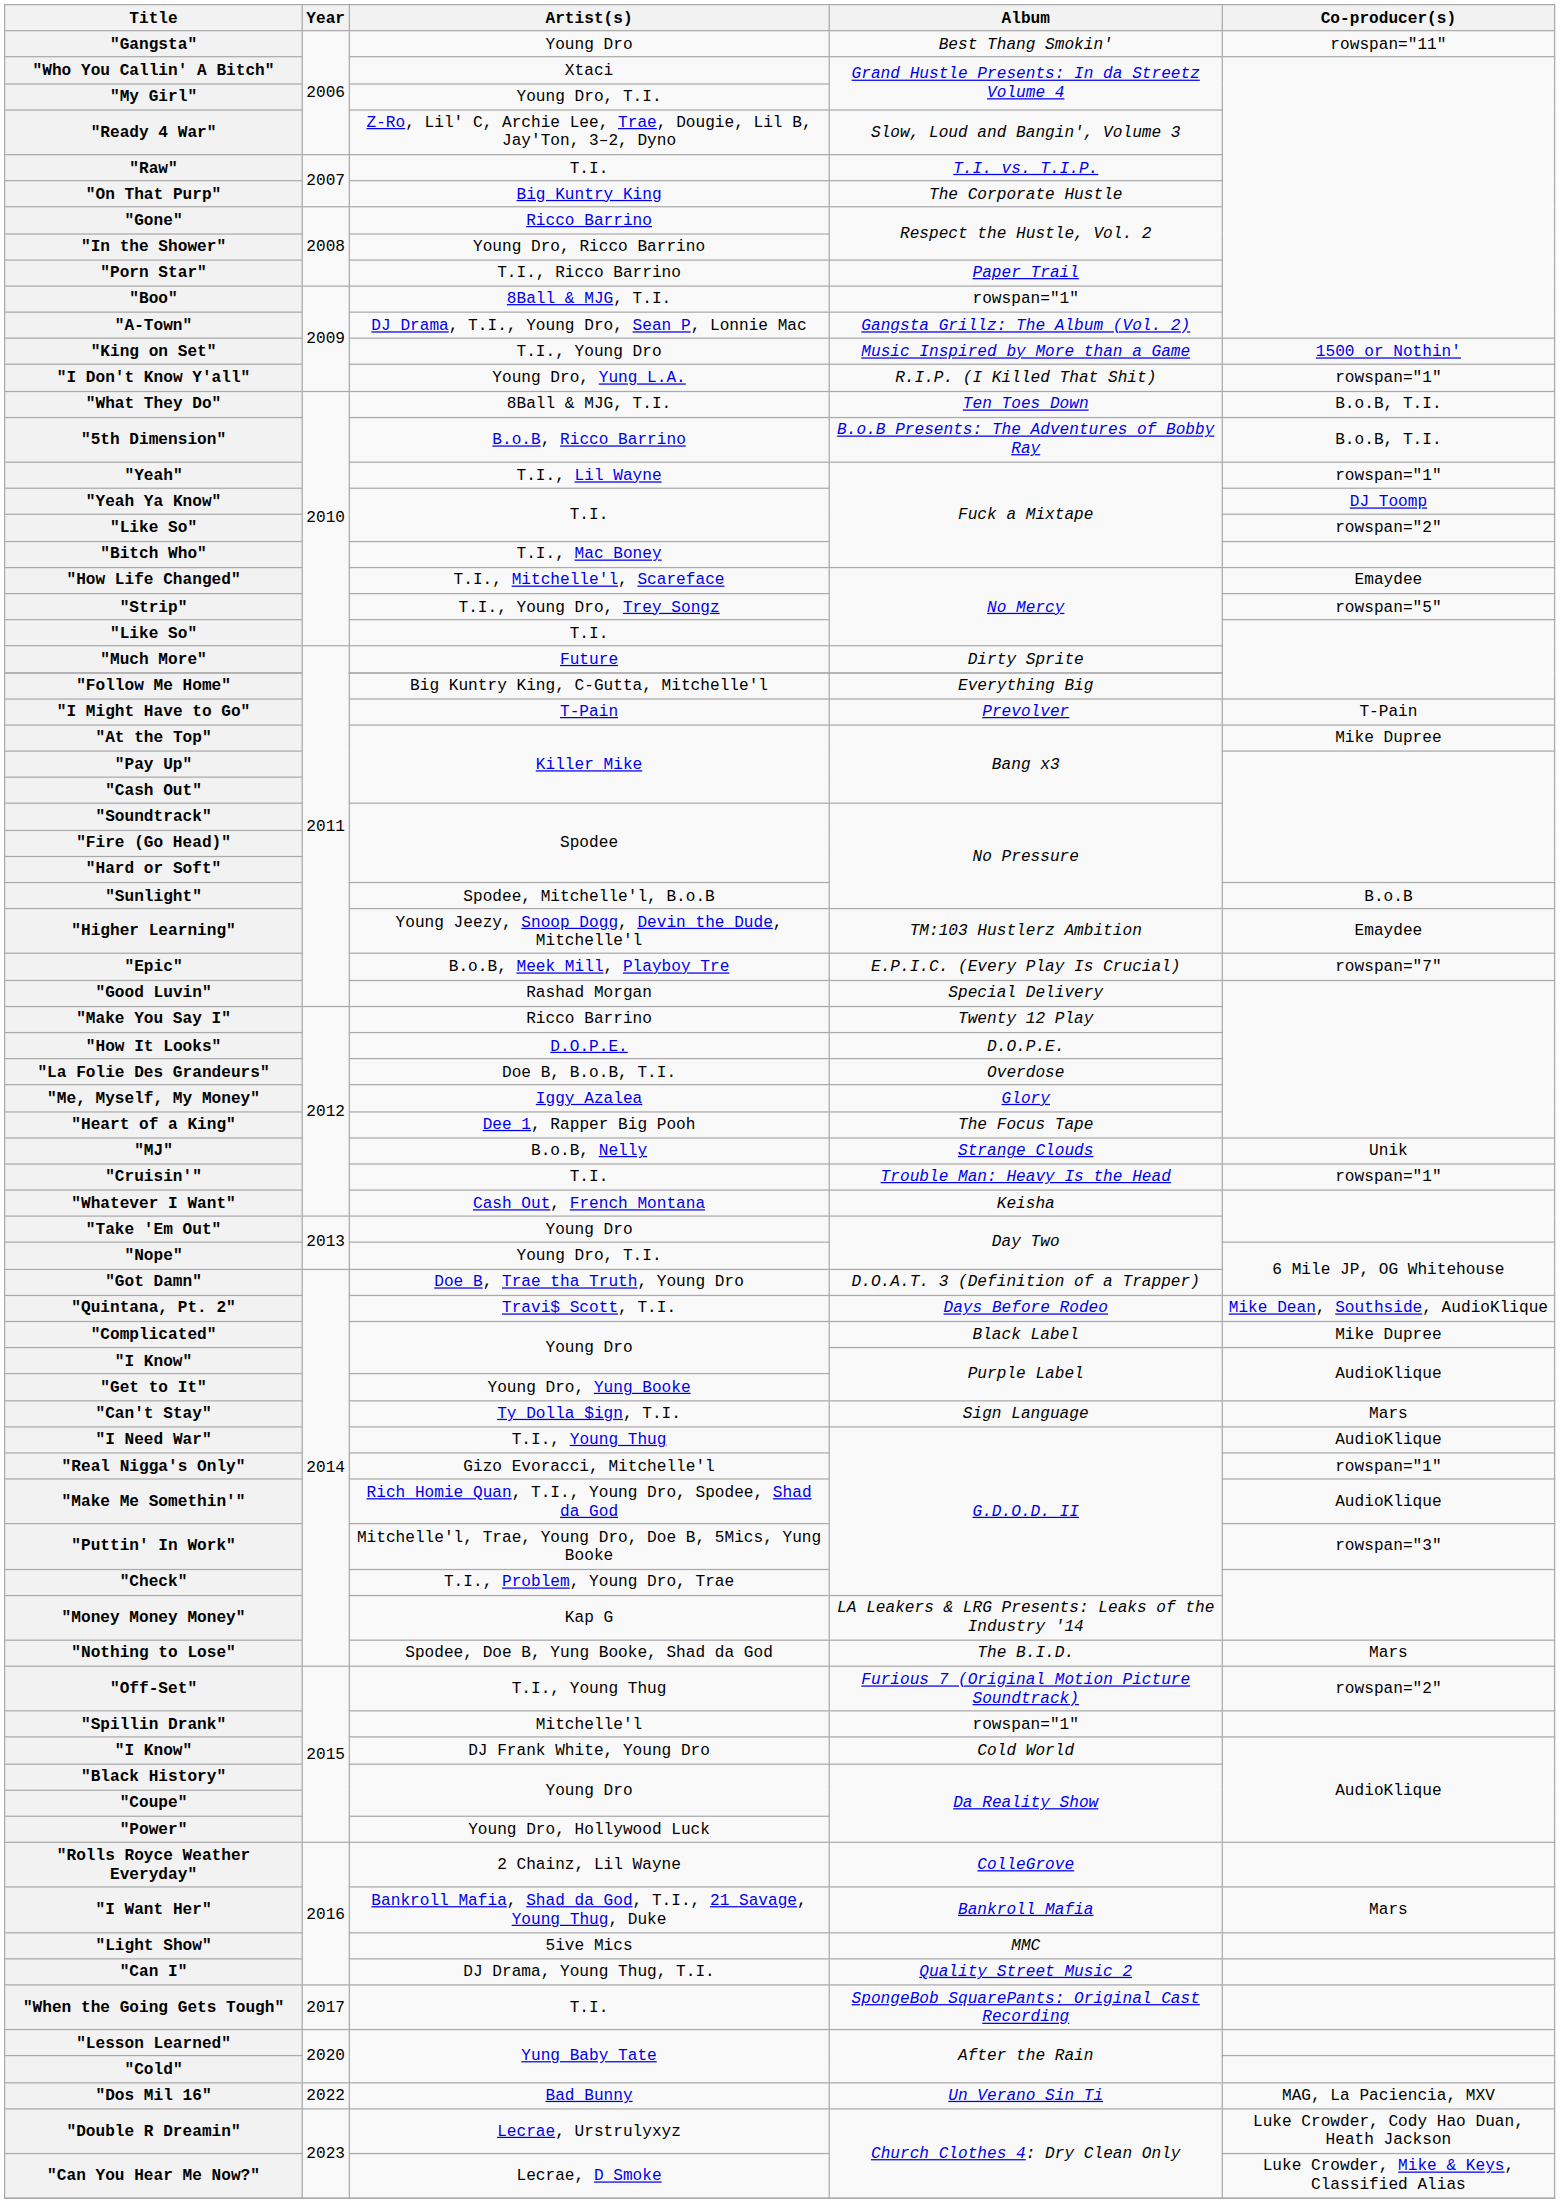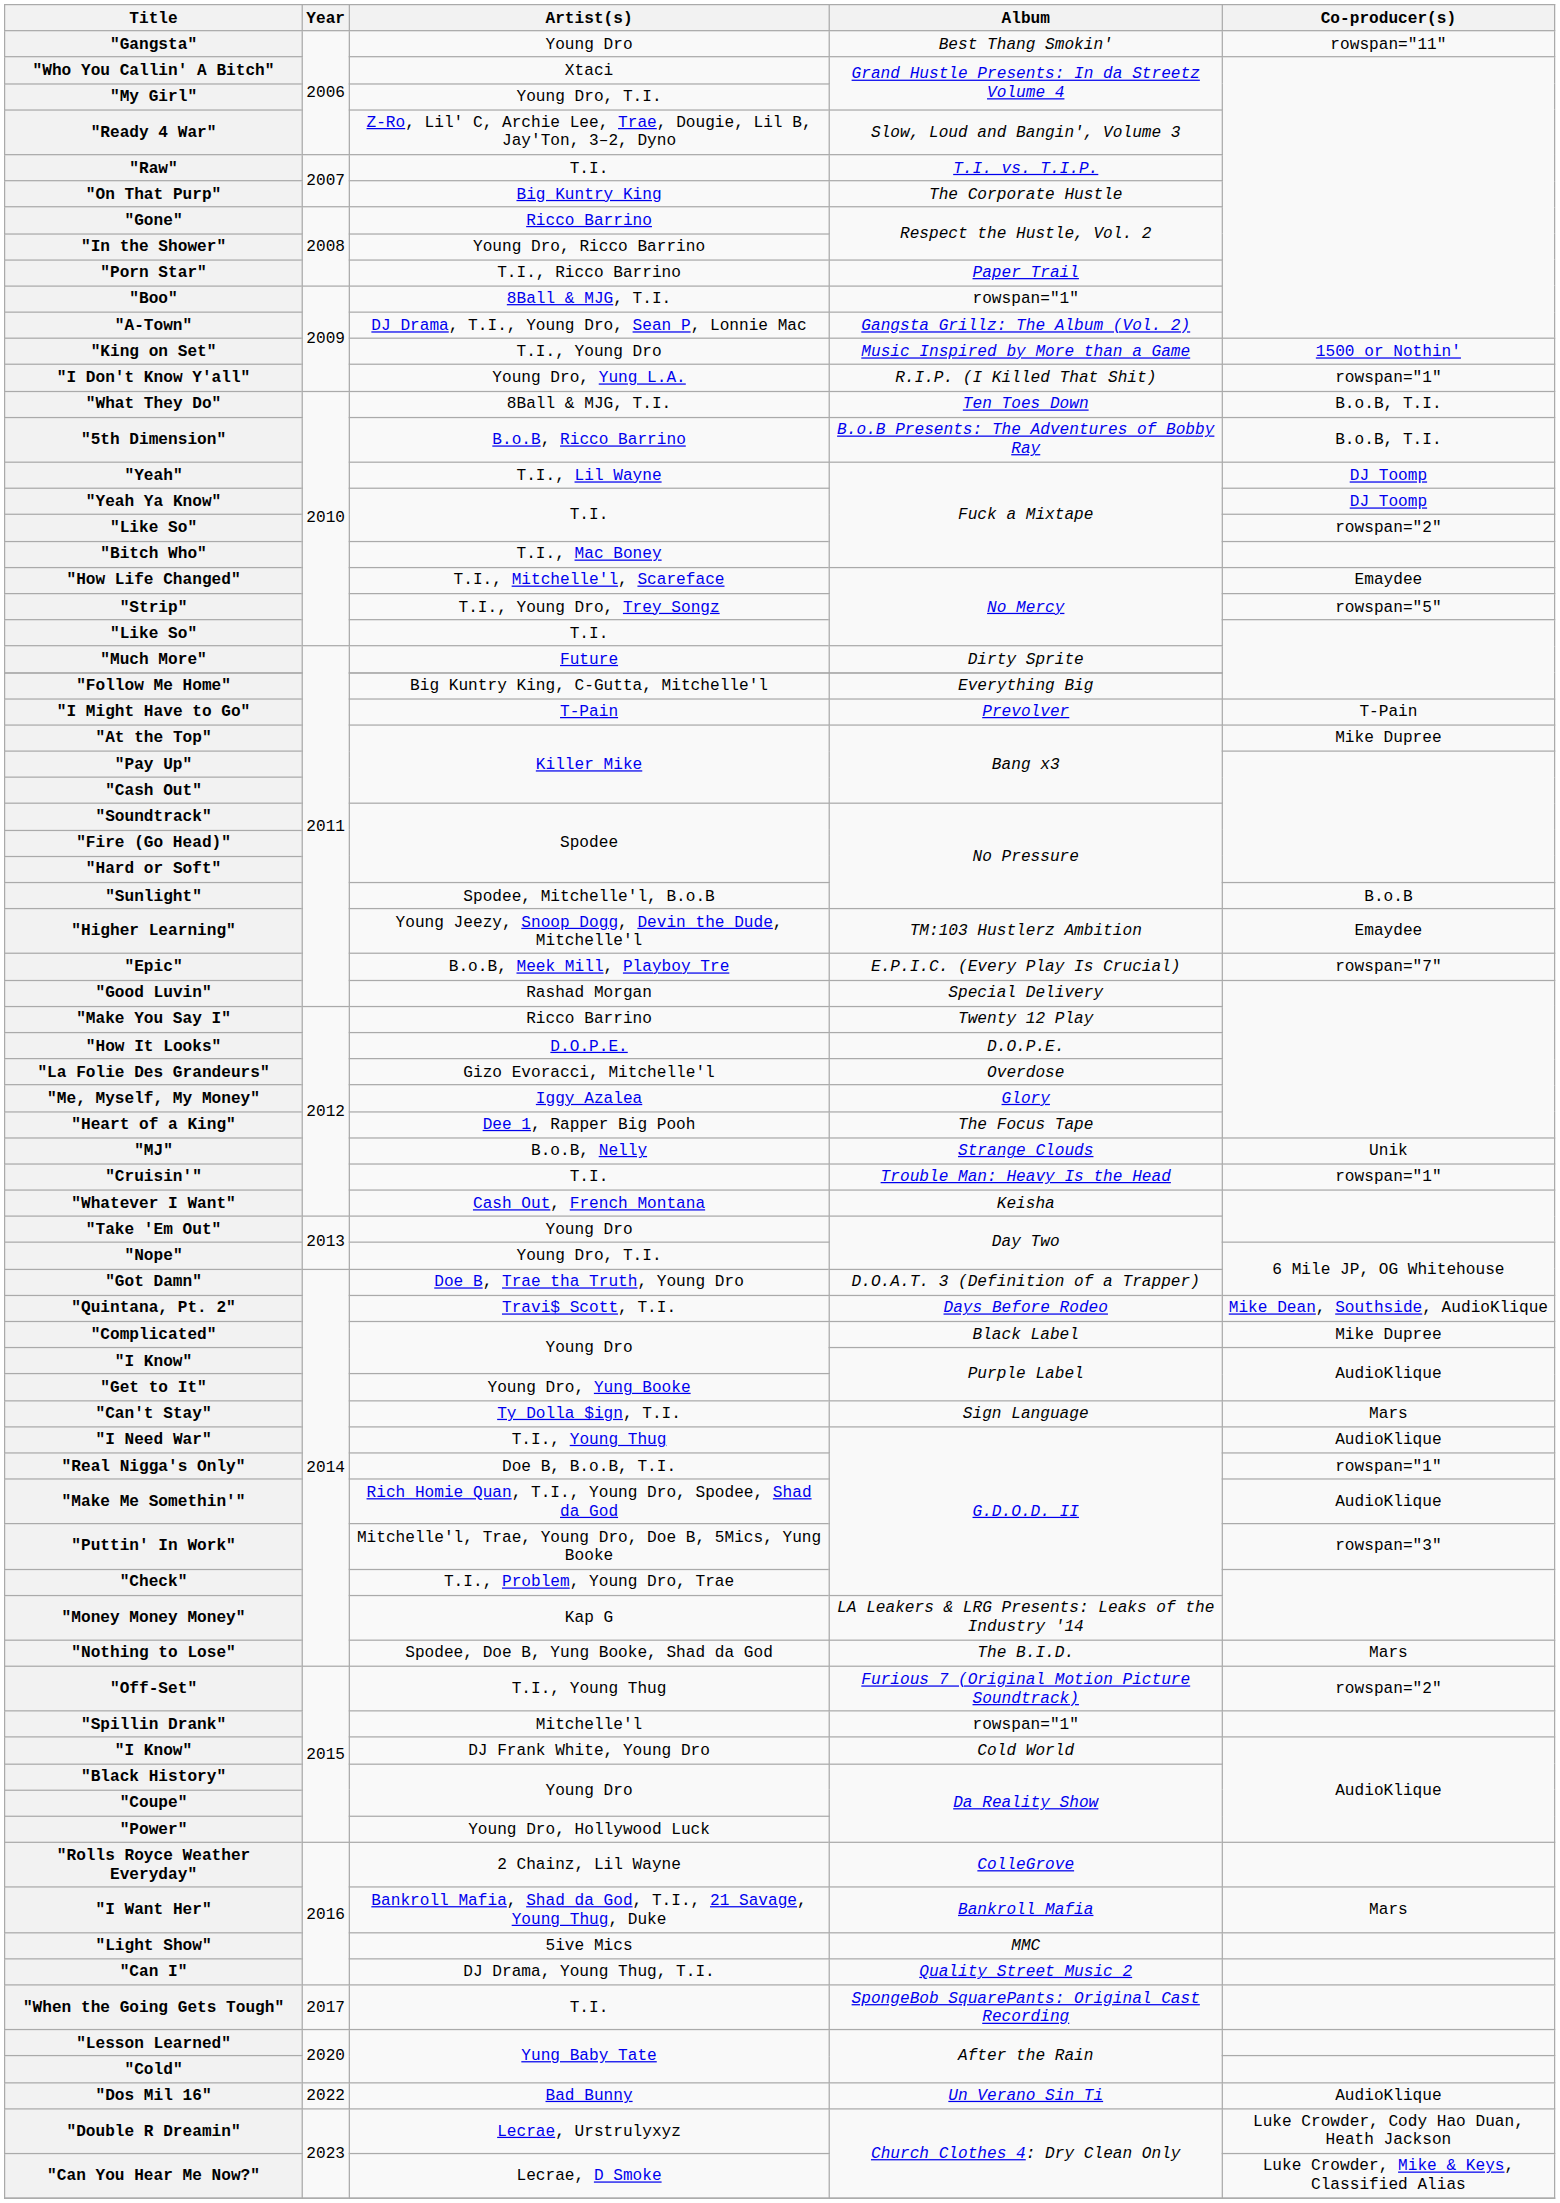"Yeah" | Co-producer(s): rowspan="1" -> DJ Toomp
"La Folie Des Grandeurs" | Artist(s): Doe B, B.o.B, T.I. -> Gizo Evoracci, Mitchelle'l
"Real Nigga's Only" | Artist(s): Gizo Evoracci, Mitchelle'l -> Doe B, B.o.B, T.I.
"Dos Mil 16" | Co-producer(s): MAG, La Paciencia, MXV -> AudioKlique
